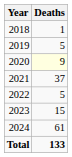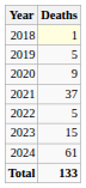2018 | Deaths: no background -> lightyellow background
2020 | Deaths: lightyellow background -> no background
